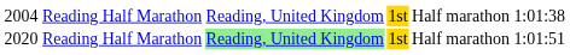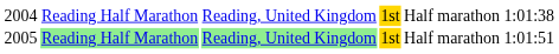row 2 | column 1: 2020 -> 2005
row 2 | column 2: no background -> lightgreen background
